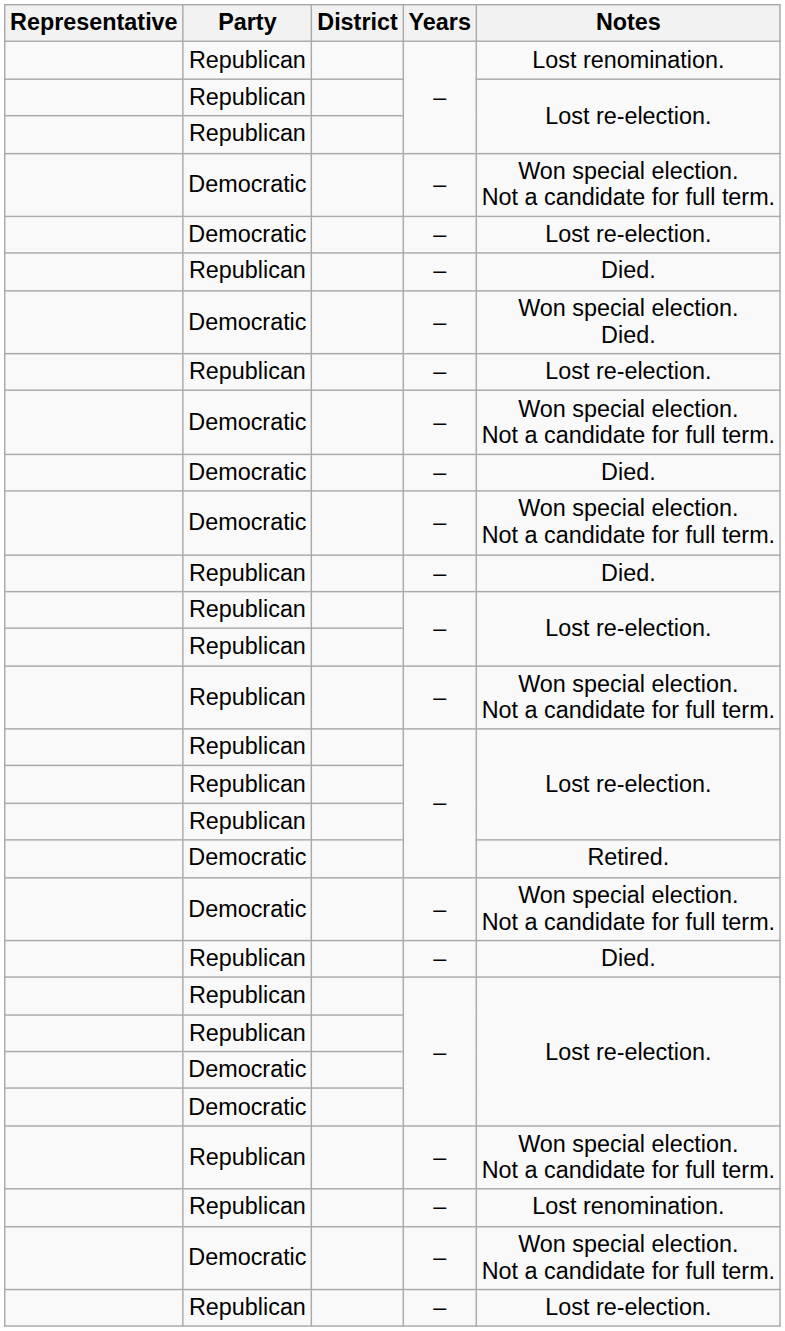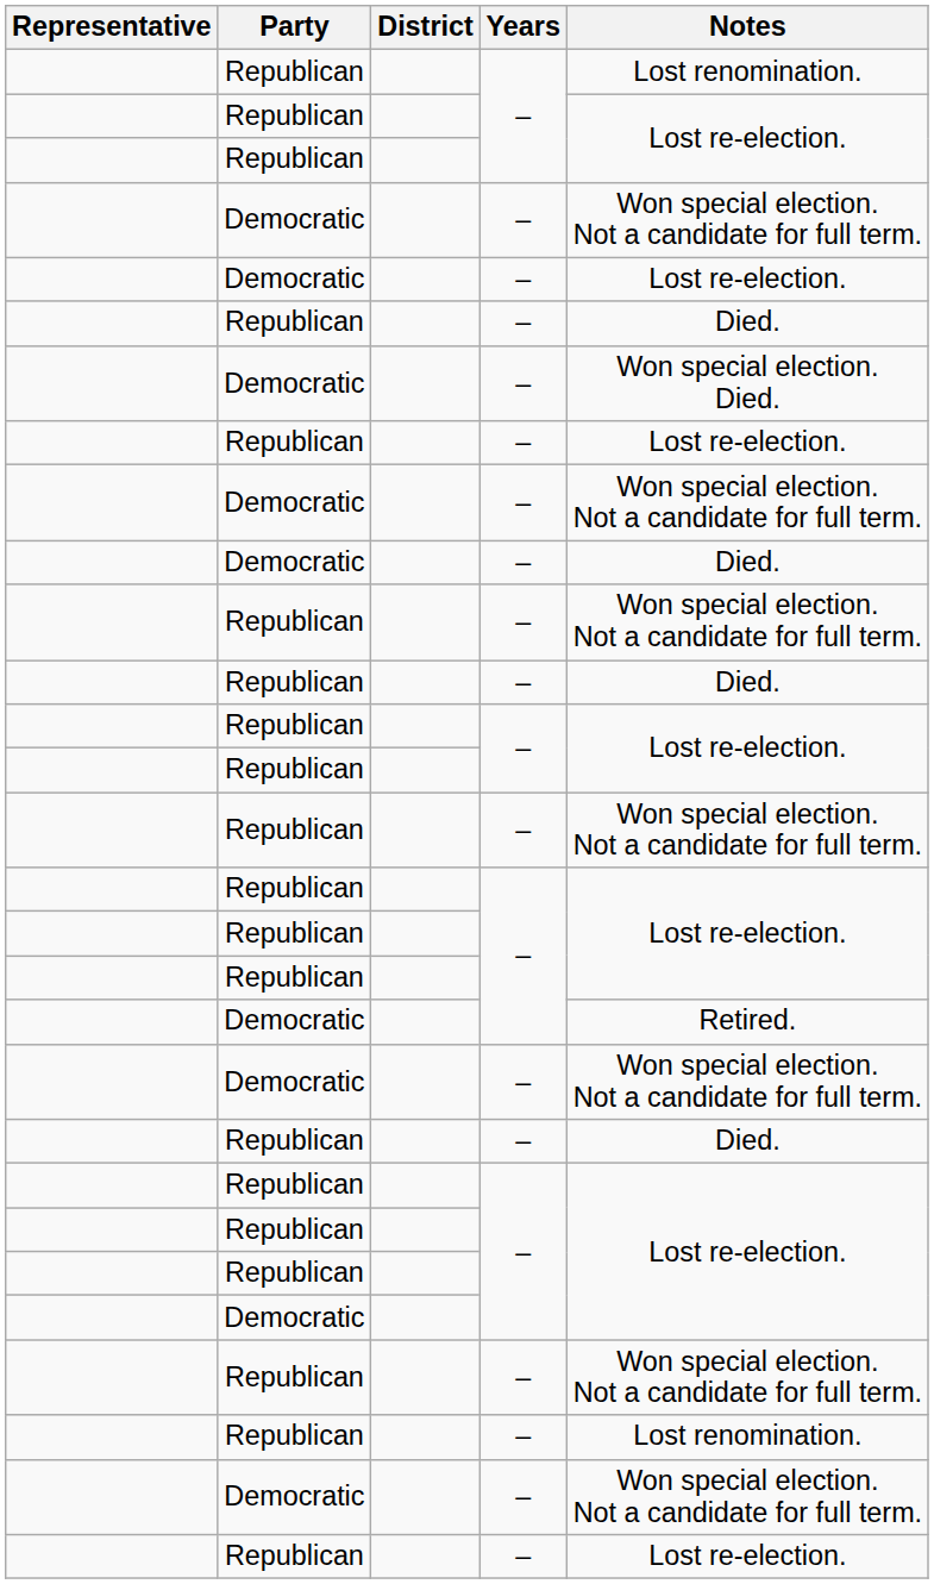row 12 | Party: Democratic -> Republican
row 25 | Party: Democratic -> Republican
